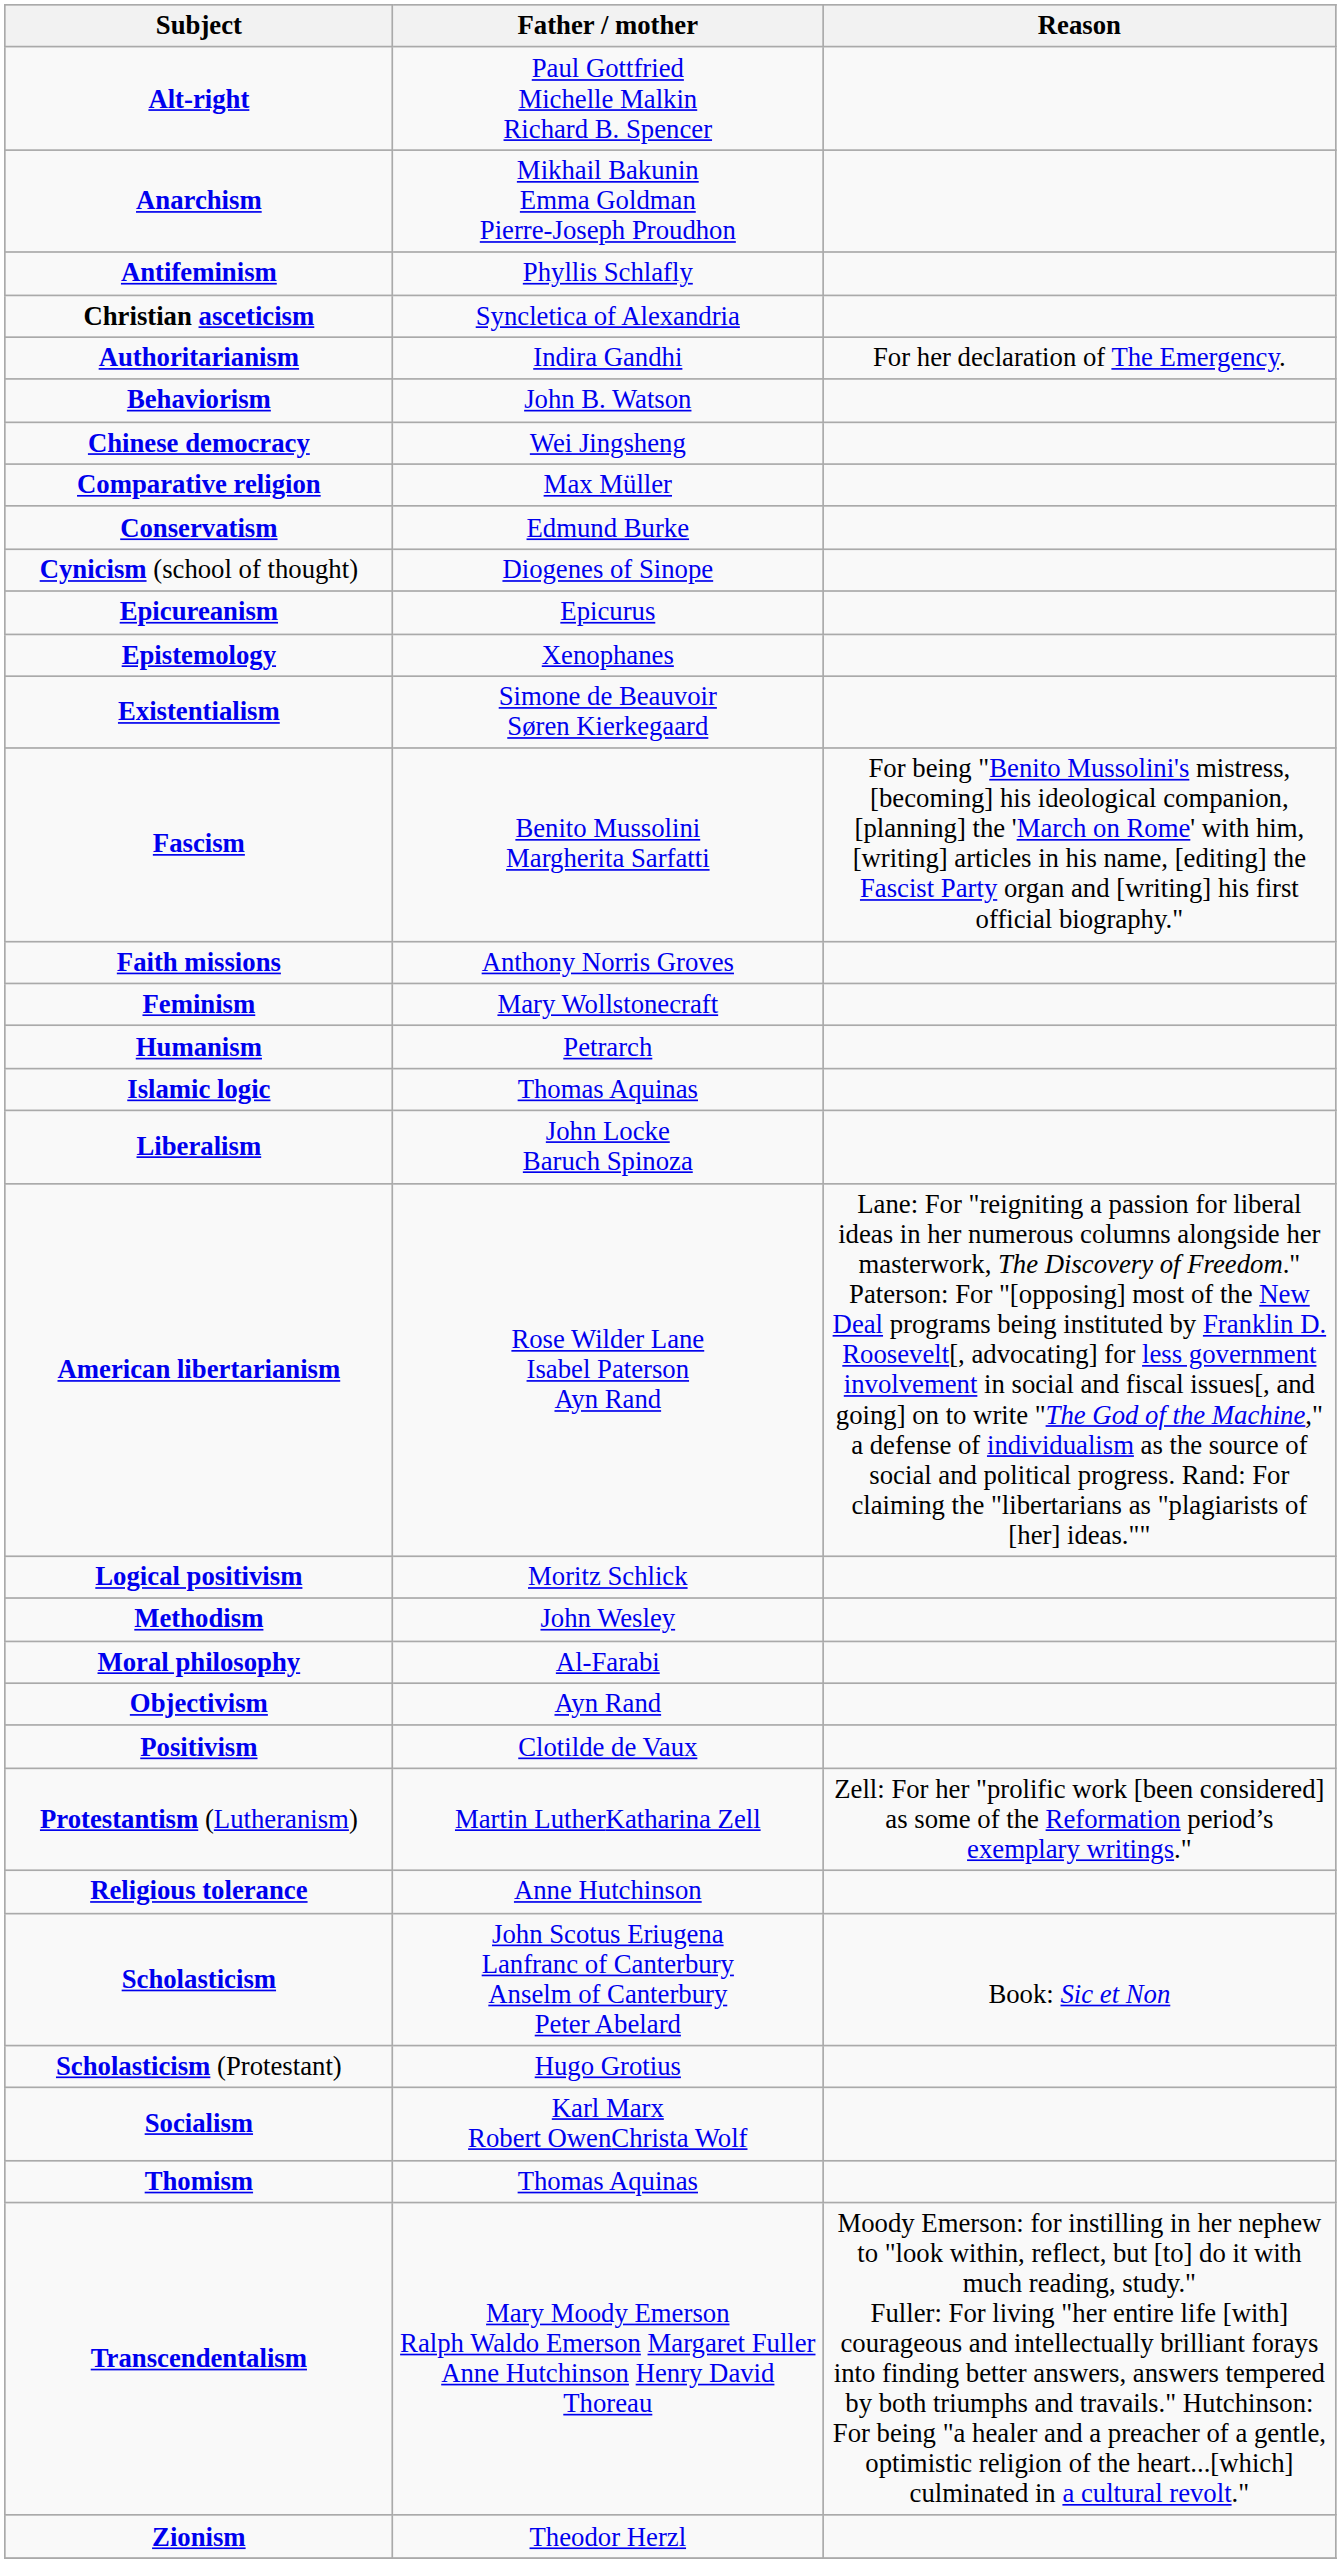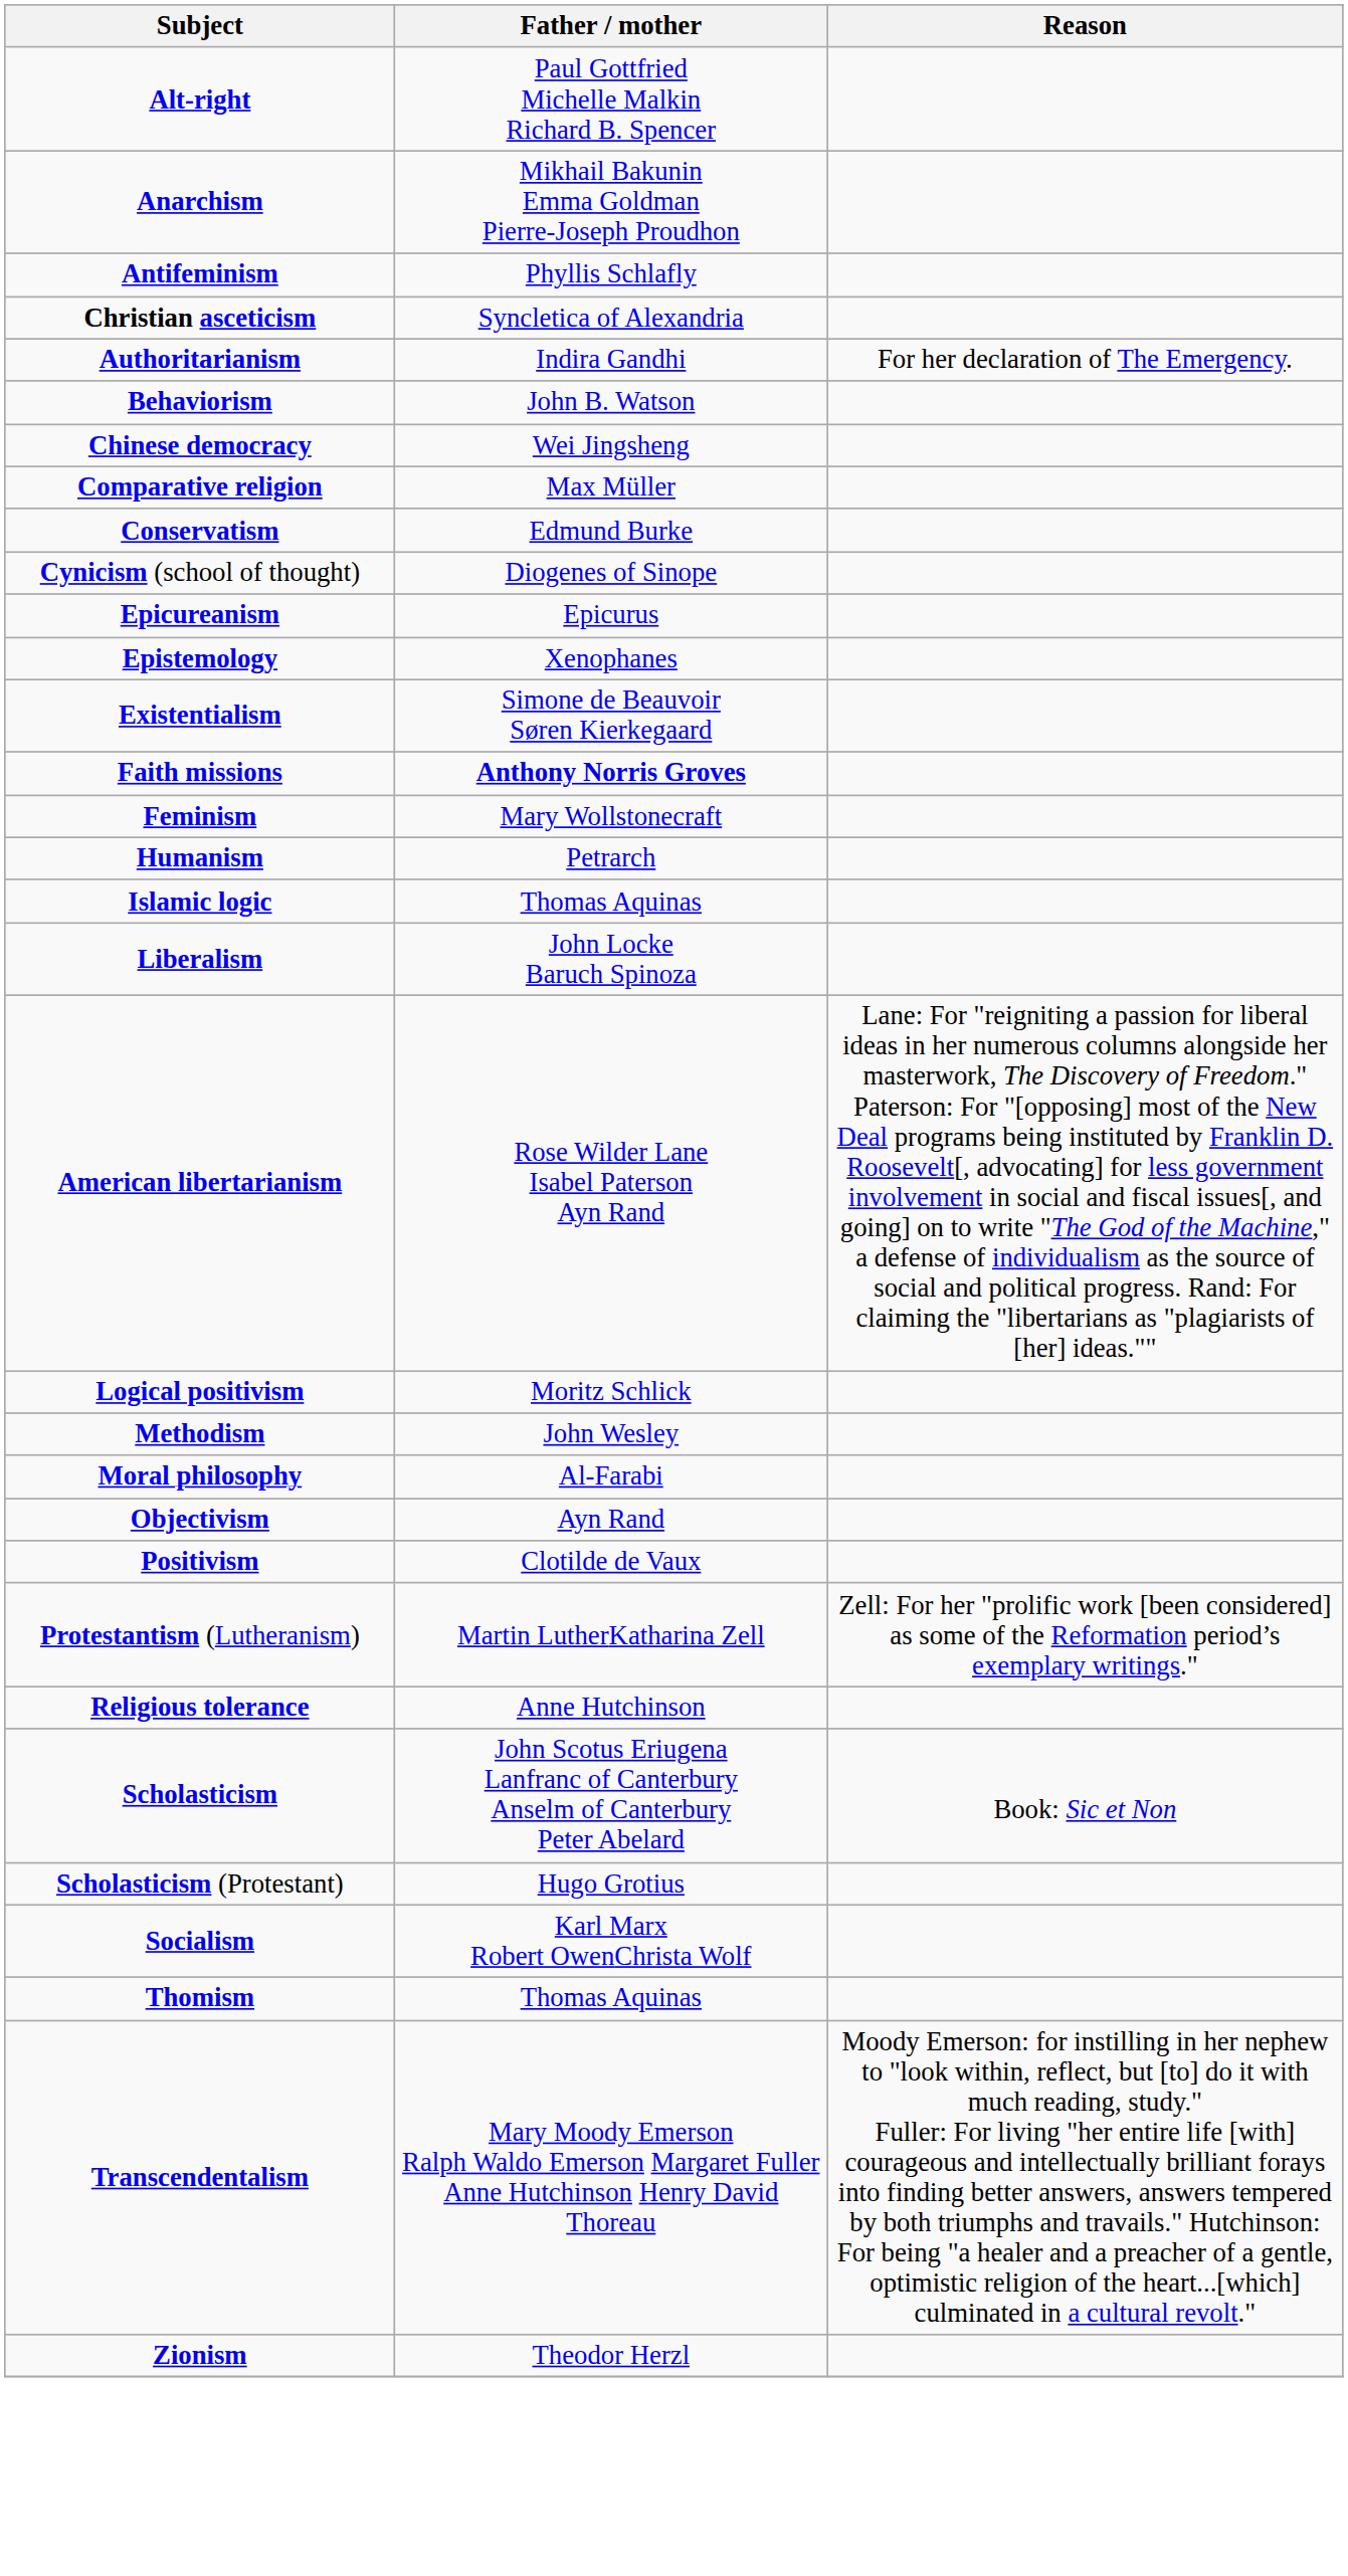- row: Fascism | Benito Mussolini Margherita Sarfatti | For being "Benito Mussolini's mistress, [becoming] his ideological companion, [planning] the 'March on Rome' with him, [writing] articles in his name, [editing] the Fascist Party organ and [writing] his first official biography."
Faith missions | Father / mother: normal -> bold
